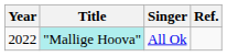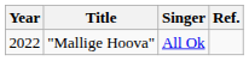row 2 | Title: paleturquoise background -> no background
